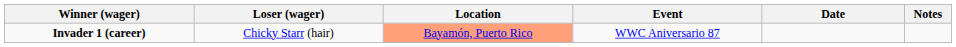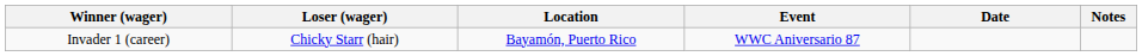row 2 | Winner (wager): bold -> normal
row 2 | Location: lightsalmon background -> no background
